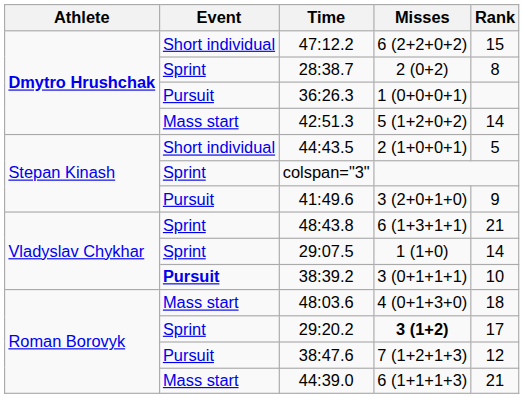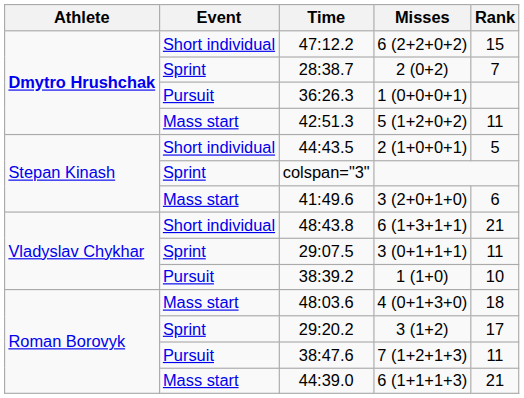28:38.7 | Rank: 8 -> 7
42:51.3 | Rank: 14 -> 11
41:49.6 | Event: Pursuit -> Mass start
41:49.6 | Rank: 9 -> 6
48:43.8 | Event: Sprint -> Short individual
29:07.5 | Misses: 1 (1+0) -> 3 (0+1+1+1)
29:07.5 | Rank: 14 -> 11
38:39.2 | Event: bold -> normal
38:39.2 | Misses: 3 (0+1+1+1) -> 1 (1+0)
29:20.2 | Misses: bold -> normal
38:47.6 | Rank: 12 -> 11
